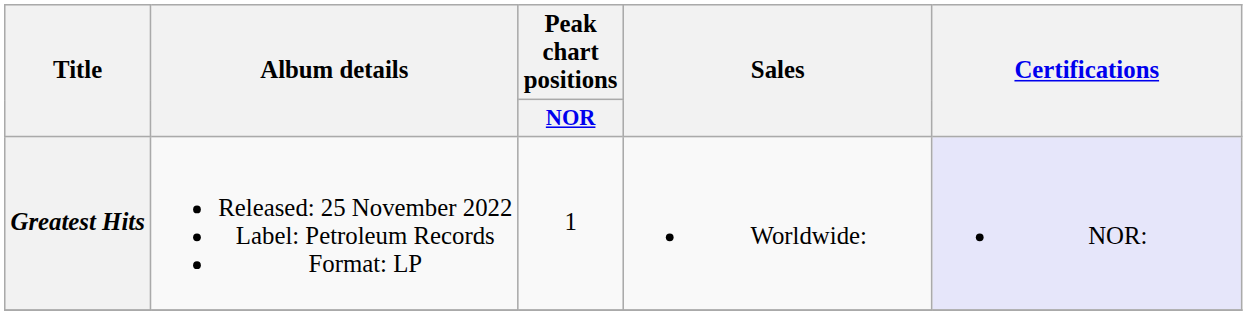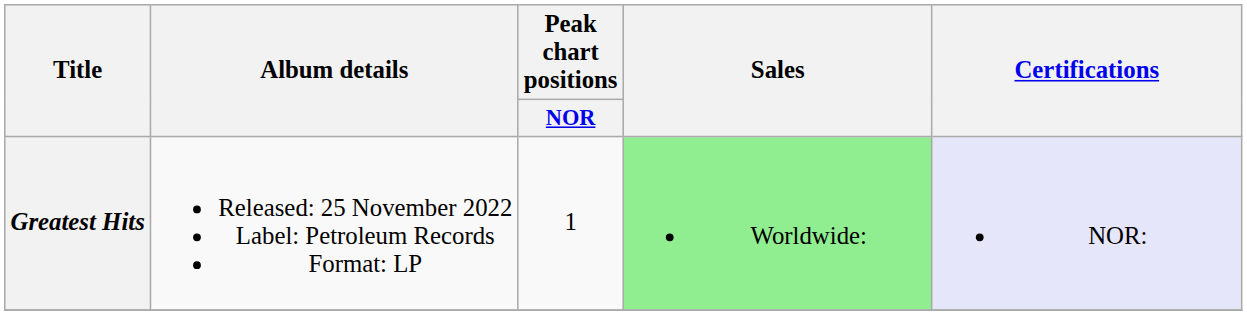Greatest Hits | Sales: no background -> lightgreen background
